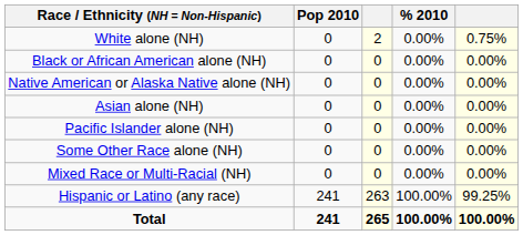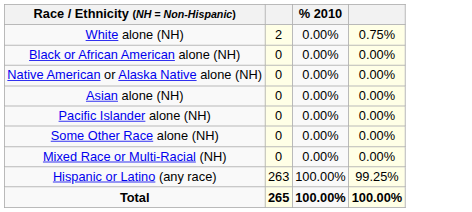- column: Pop 2010 | 0 | 0 | 0 | 0 | 0 | 0 | 0 | 241 | 241
